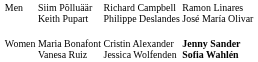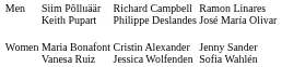Women | column 4: bold -> normal
